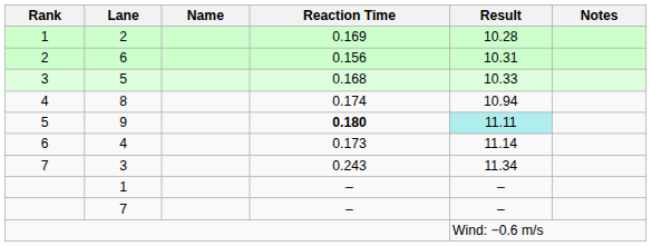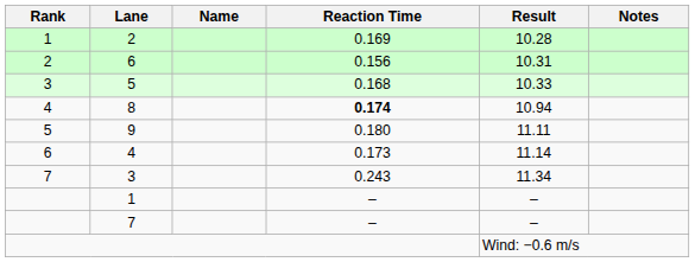8 | Reaction Time: normal -> bold
9 | Reaction Time: bold -> normal
9 | Result: paleturquoise background -> no background
